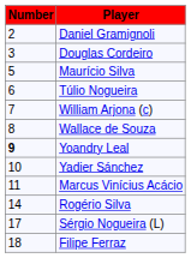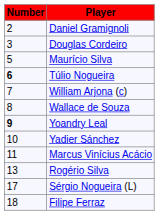Túlio Nogueira | Number: normal -> bold
Rogério Silva | Number: 14 -> 13
